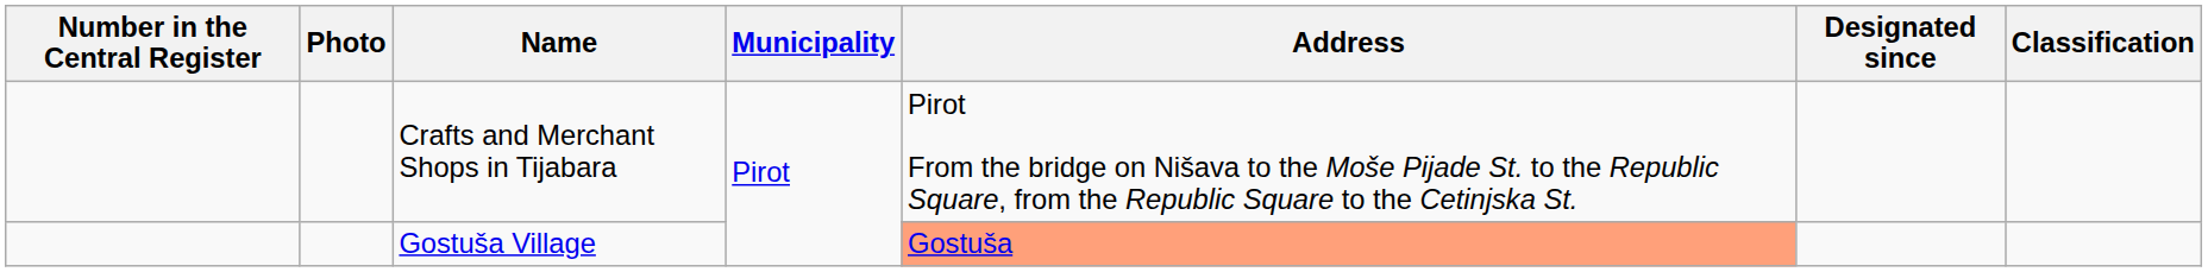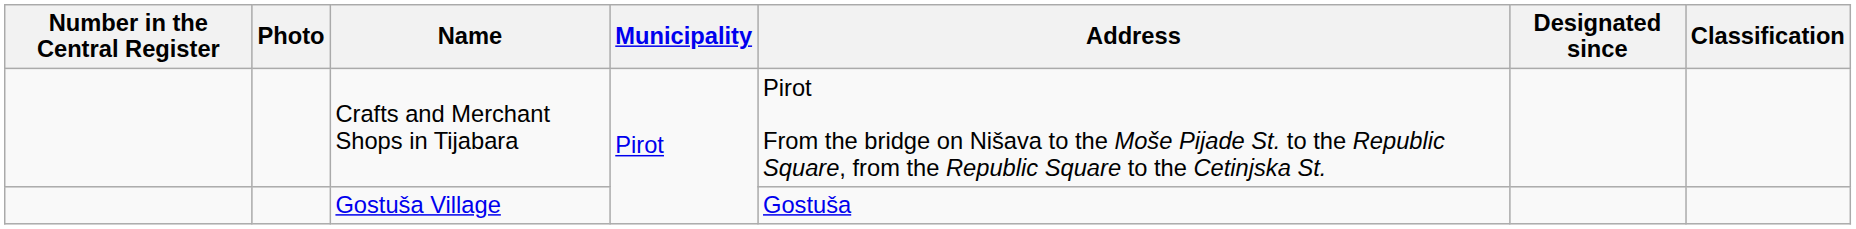Gostuša Village | Address: lightsalmon background -> no background
